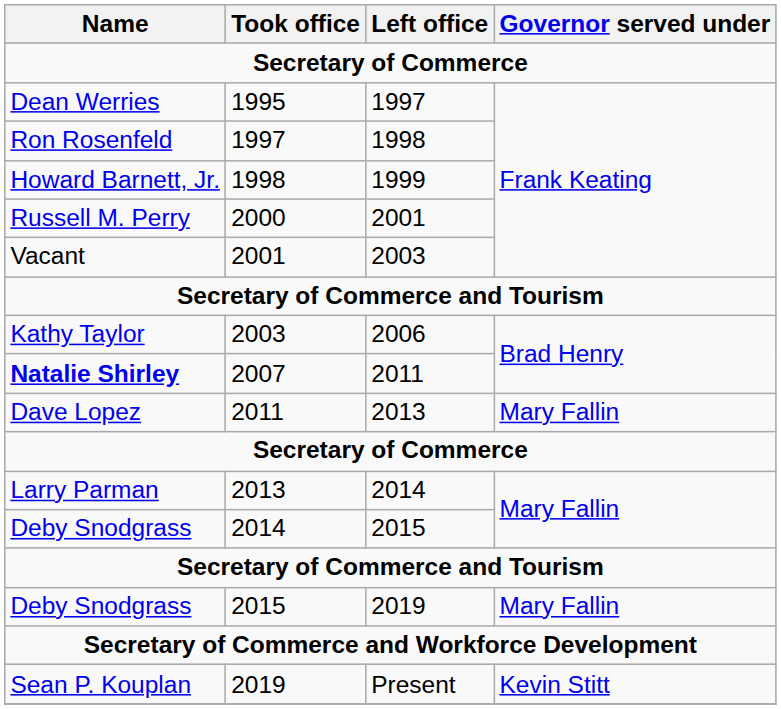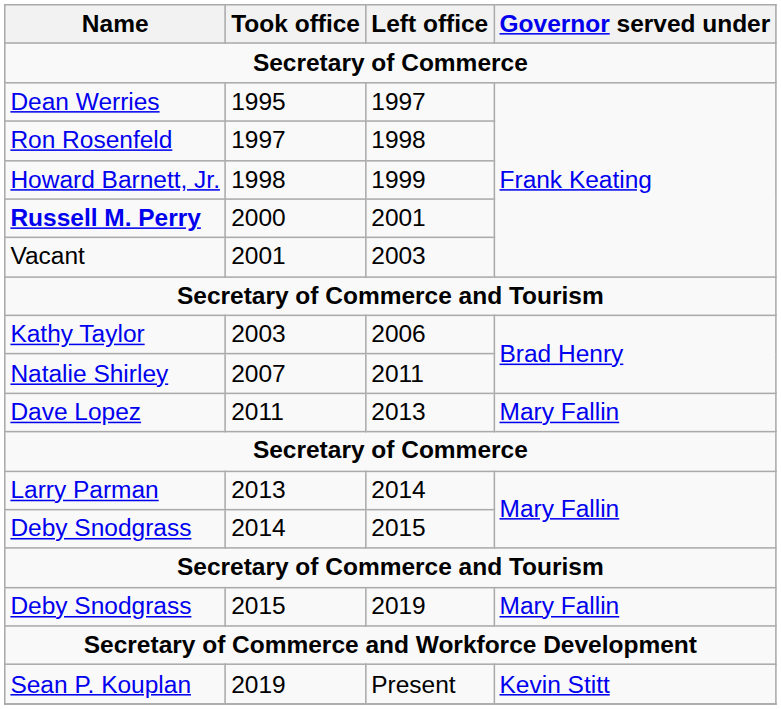2000 | Name: normal -> bold
2007 | Name: bold -> normal
